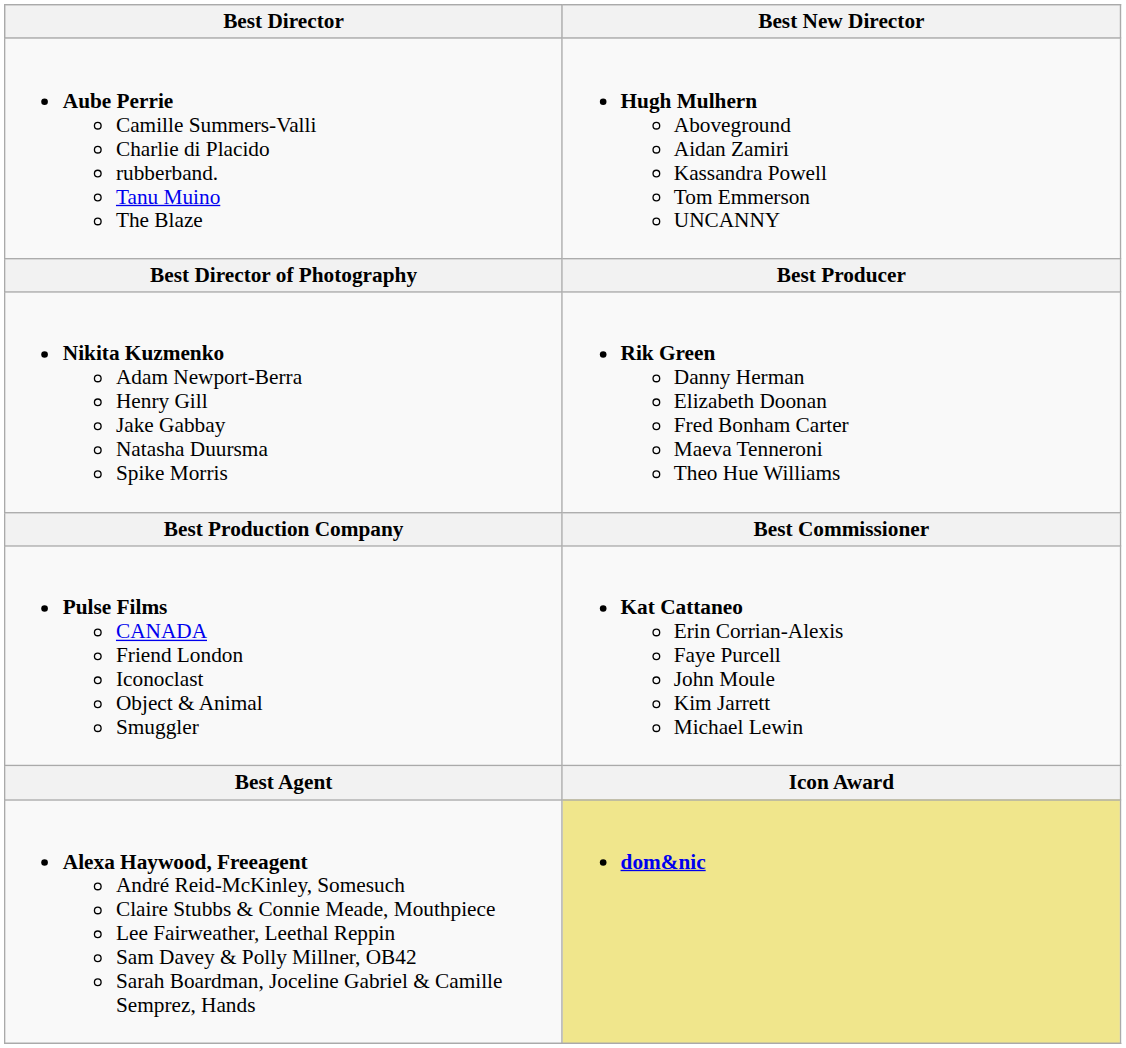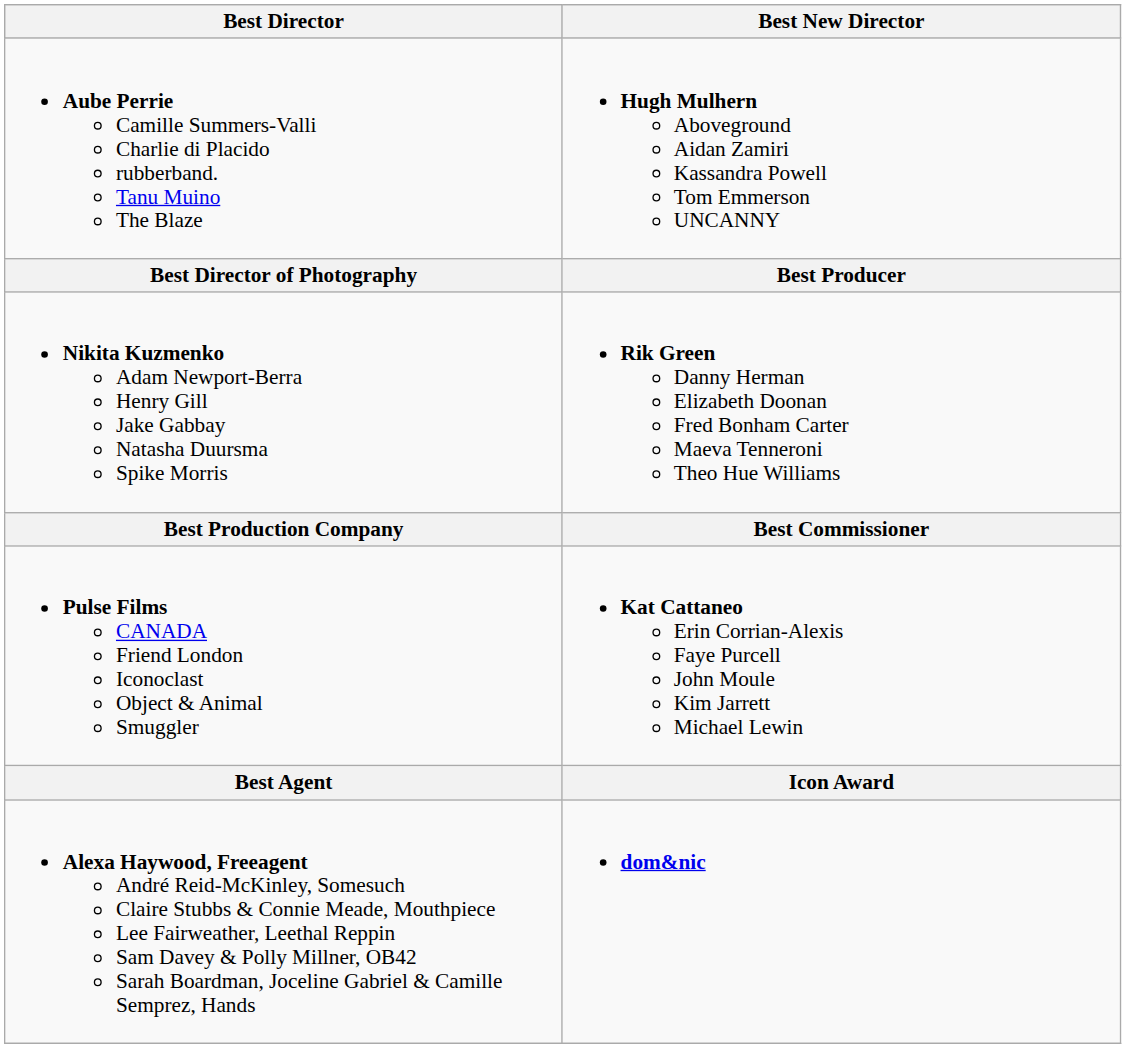row 8 | Best New Director: khaki background -> no background
